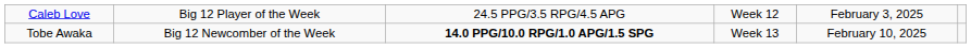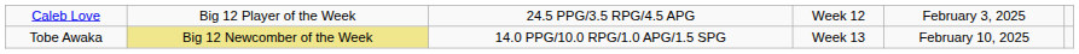Tobe Awaka | column 2: no background -> khaki background
Tobe Awaka | column 3: bold -> normal
